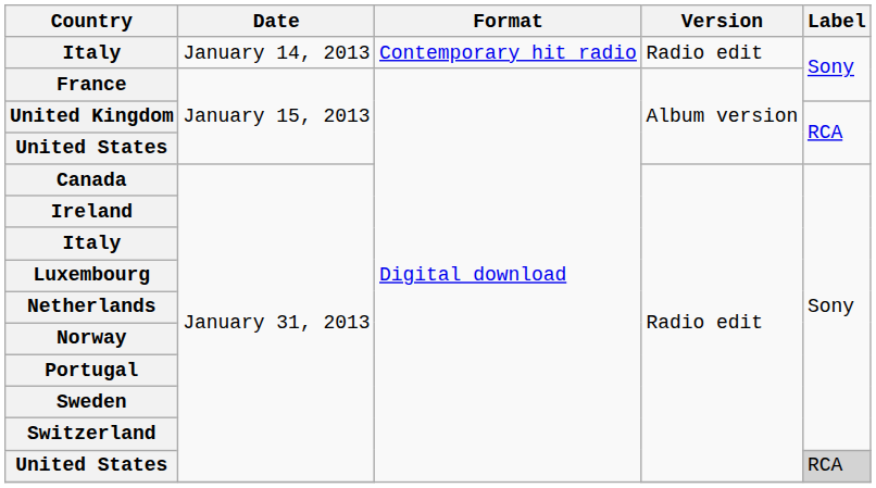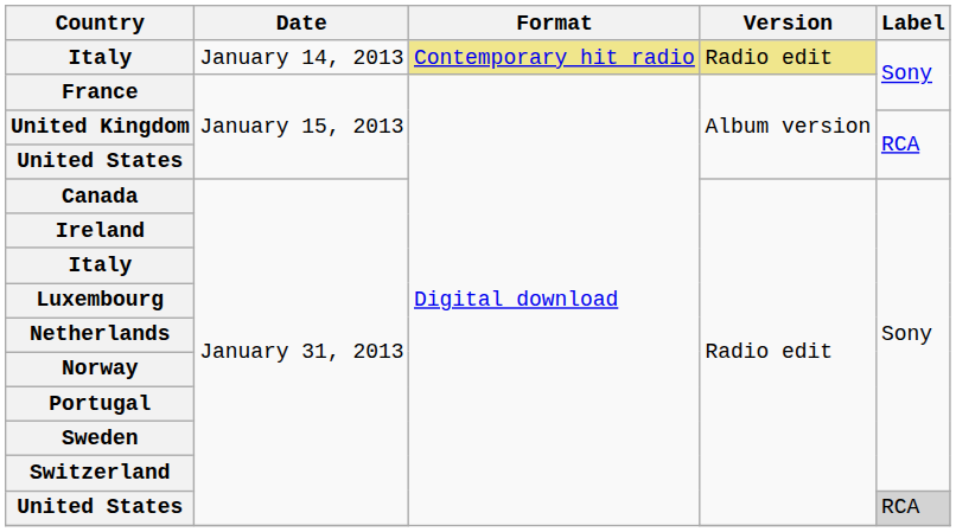Italy / January 14, 2013 | Format: no background -> khaki background
Italy / January 14, 2013 | Version: no background -> khaki background
